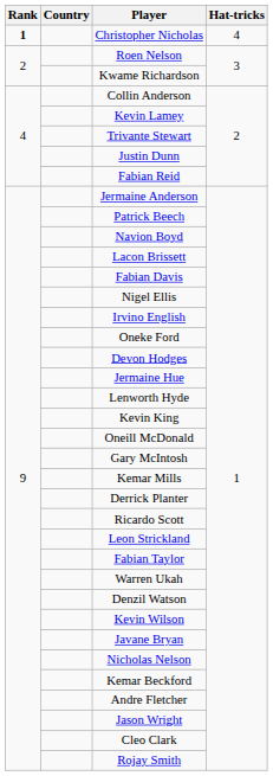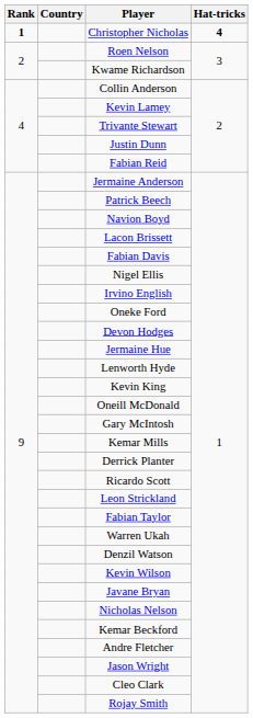Christopher Nicholas | Hat-tricks: normal -> bold
